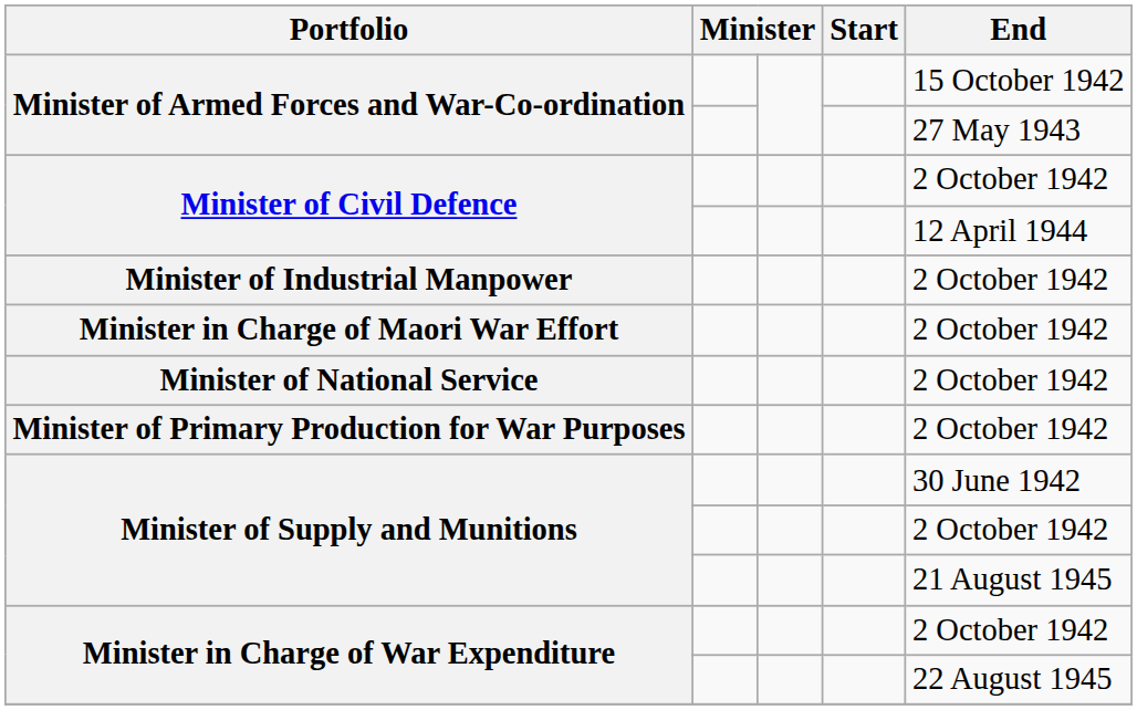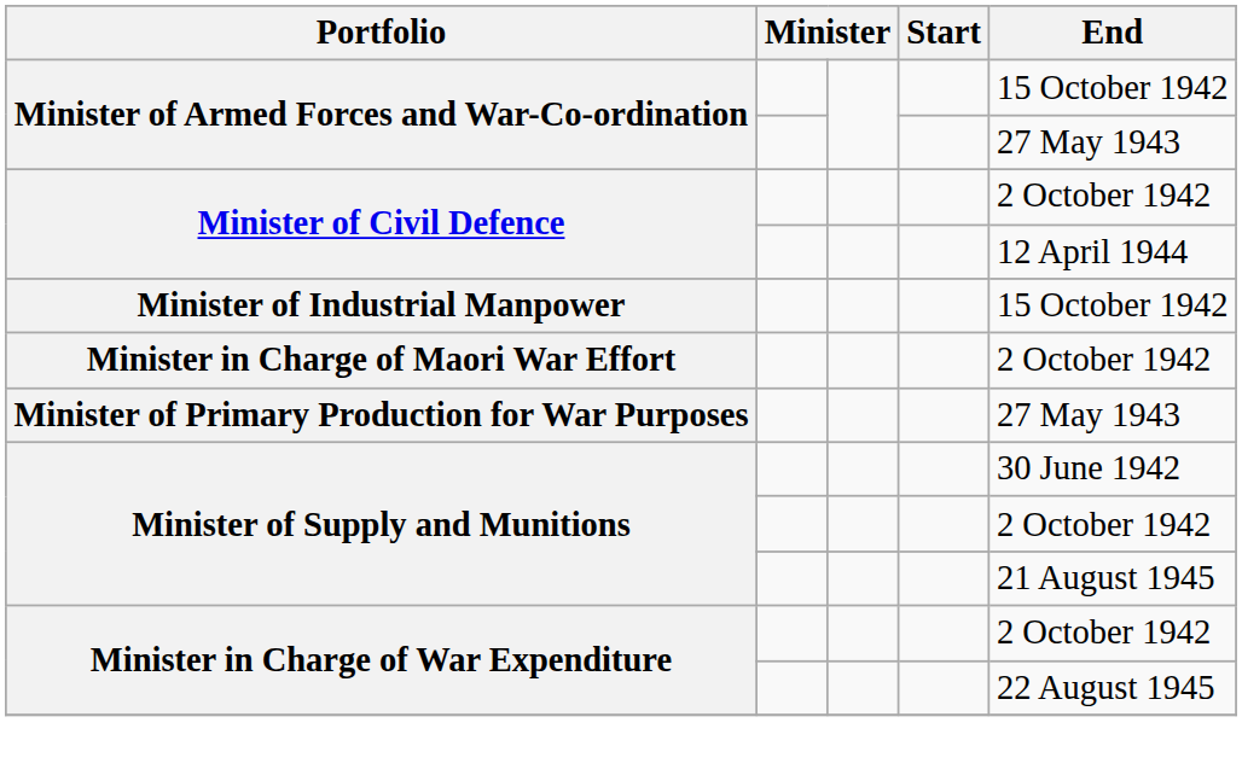Minister of Industrial Manpower | End: 2 October 1942 -> 15 October 1942
- row: Minister of National Service | 2 October 1942
Minister of Primary Production for War Purposes | End: 2 October 1942 -> 27 May 1943
